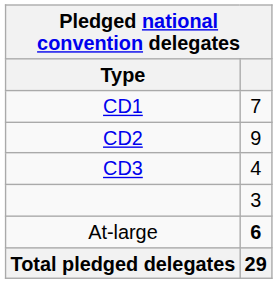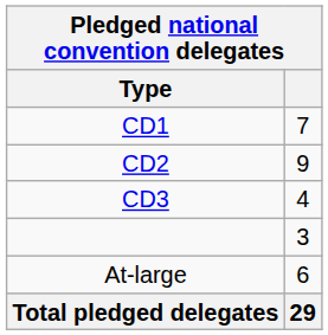At-large | column 2: bold -> normal
